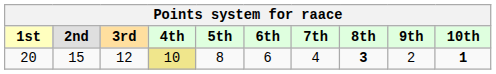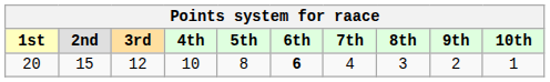20 | 4th: khaki background -> no background
20 | 6th: normal -> bold
20 | 8th: bold -> normal
20 | 10th: bold -> normal
